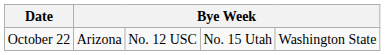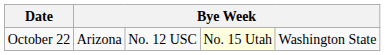October 22 | column 4: no background -> lightyellow background
